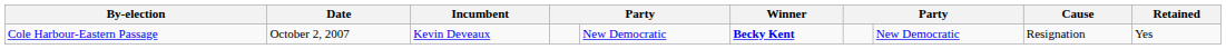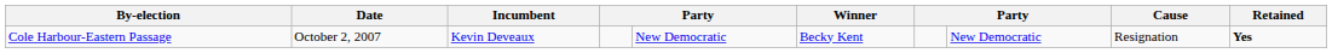Cole Harbour-Eastern Passage | Winner: bold -> normal
Cole Harbour-Eastern Passage | Retained: normal -> bold
